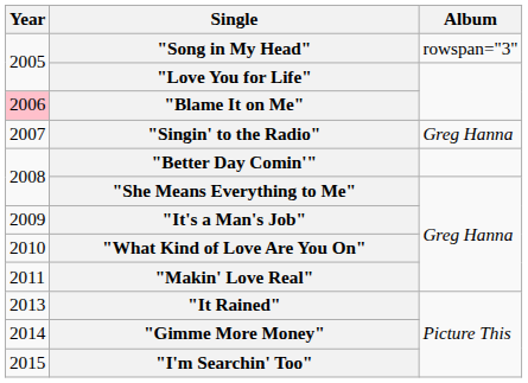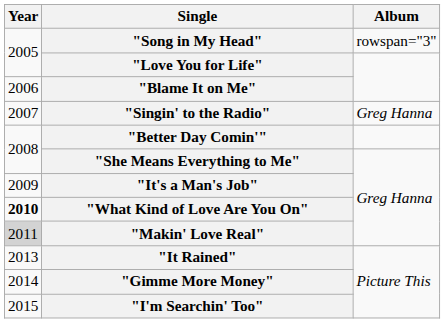"Blame It on Me" | Year: pink background -> no background
"What Kind of Love Are You On" | Year: normal -> bold
"Makin' Love Real" | Year: no background -> lightgrey background
